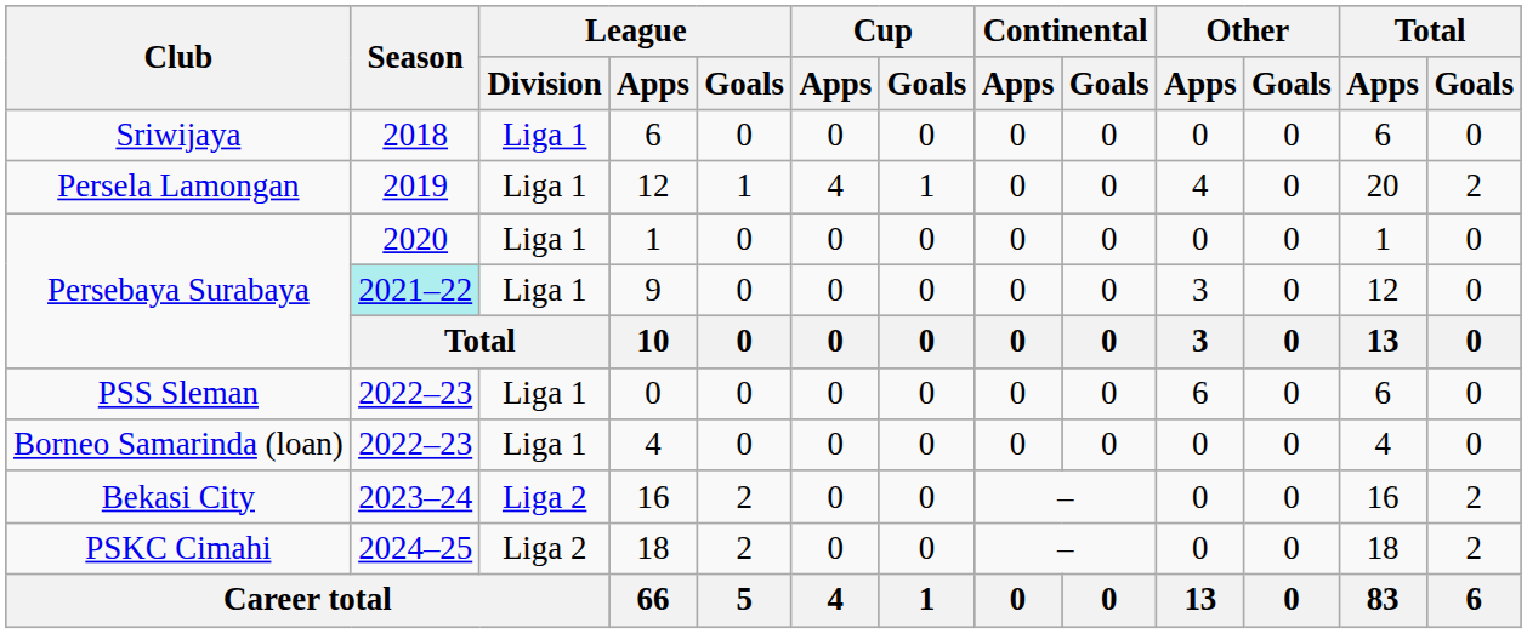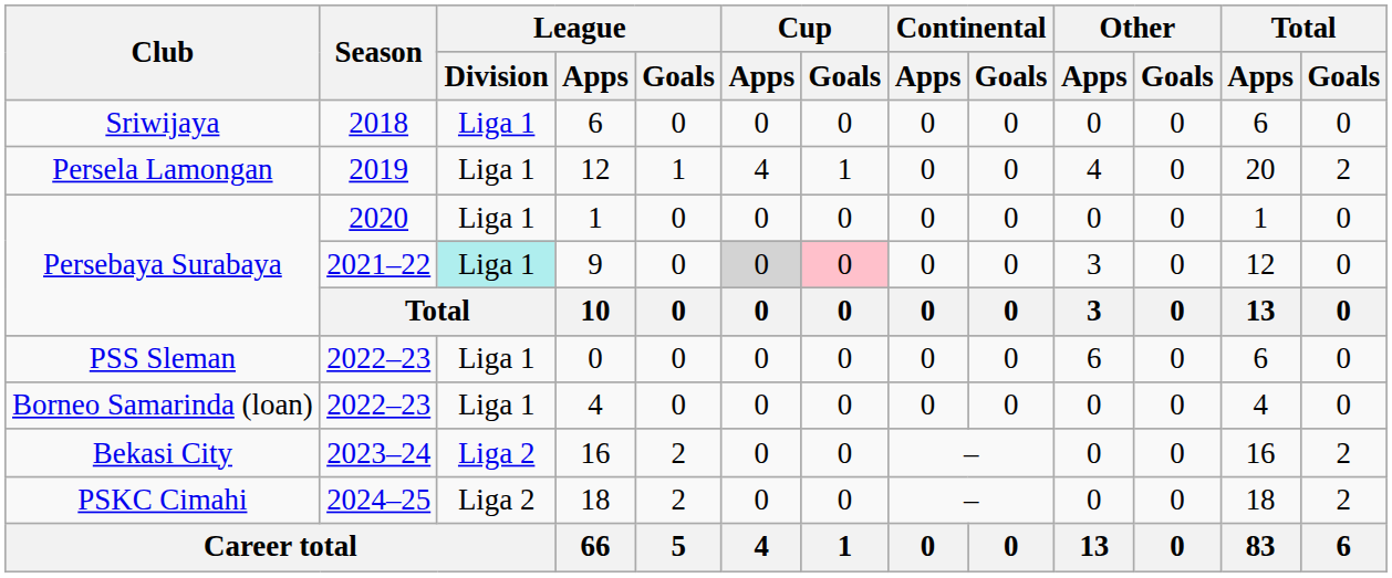9 | Season: paleturquoise background -> no background
9 | League / Division: no background -> paleturquoise background
9 | Cup / Apps: no background -> lightgrey background
9 | Cup / Goals: no background -> pink background
